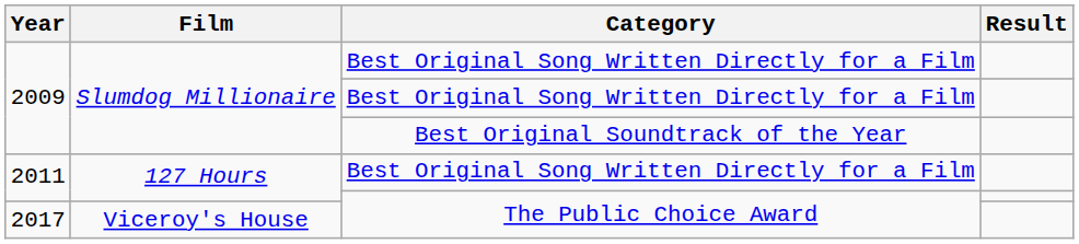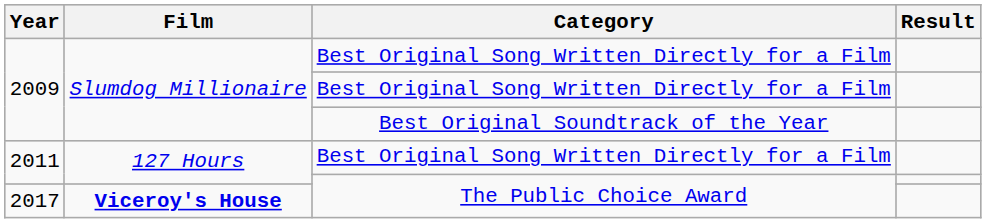2017 | Film: normal -> bold
